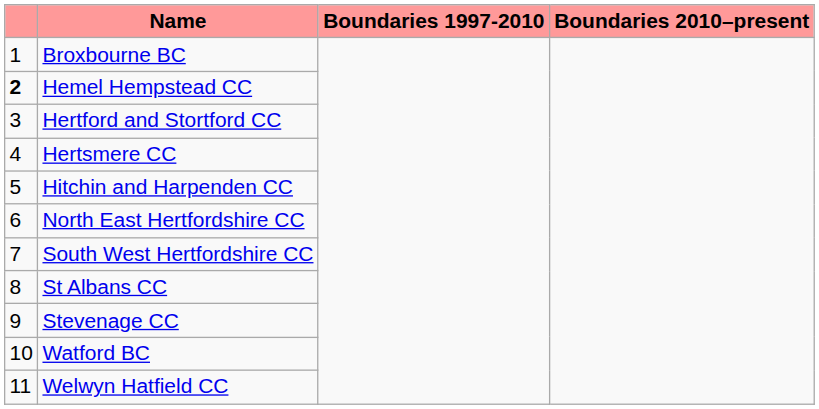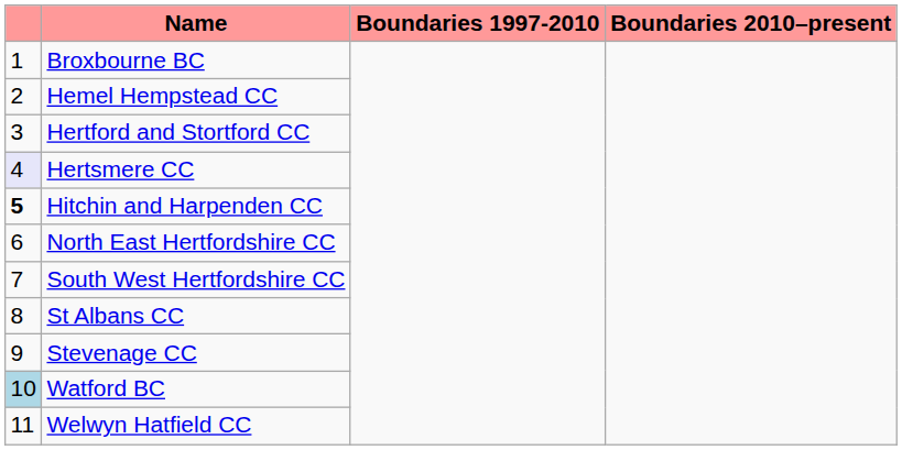Hemel Hempstead CC | column 1: bold -> normal
Hertsmere CC | column 1: no background -> lavender background
Hitchin and Harpenden CC | column 1: normal -> bold
Watford BC | column 1: no background -> lightblue background
